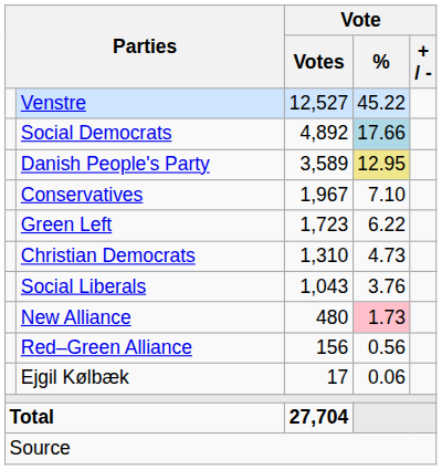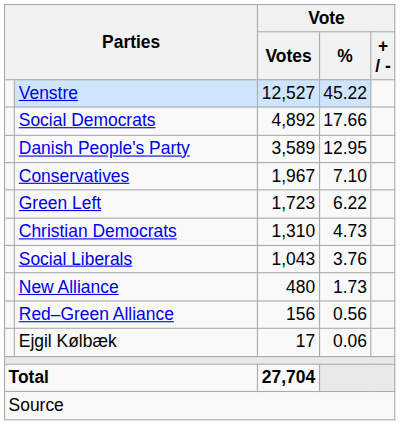Social Democrats | Vote / %: lightblue background -> no background
Danish People's Party | Vote / %: khaki background -> no background
New Alliance | Vote / %: pink background -> no background
